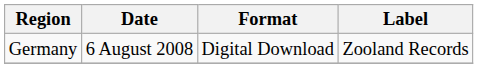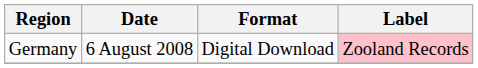Germany | Label: no background -> pink background
